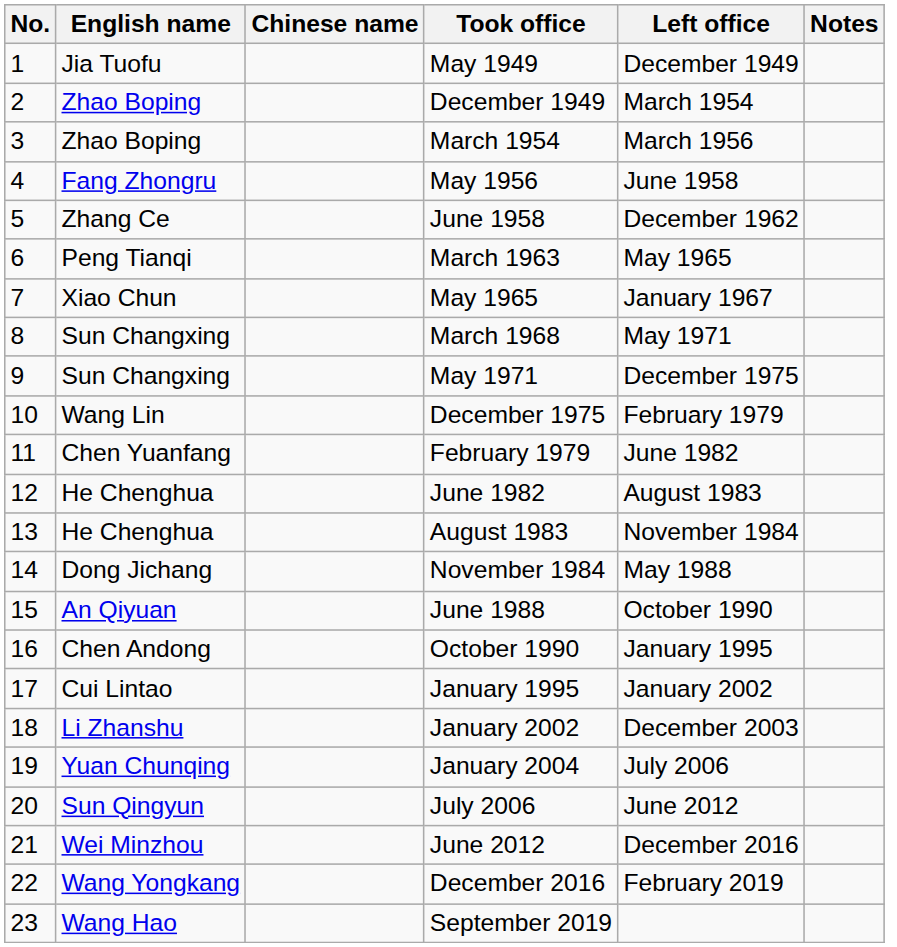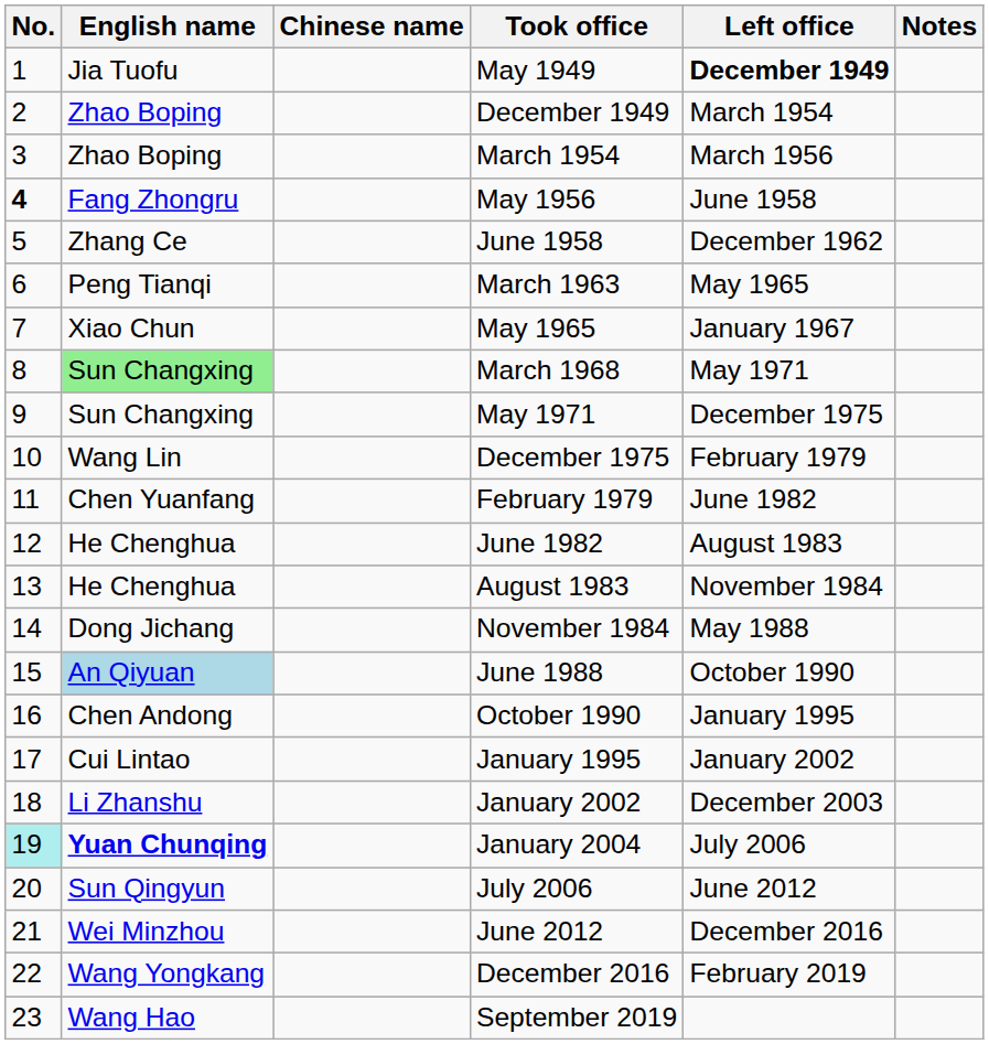May 1949 | Left office: normal -> bold
May 1956 | No.: normal -> bold
March 1968 | English name: no background -> lightgreen background
June 1988 | English name: no background -> lightblue background
January 2004 | No.: no background -> paleturquoise background
January 2004 | English name: normal -> bold
